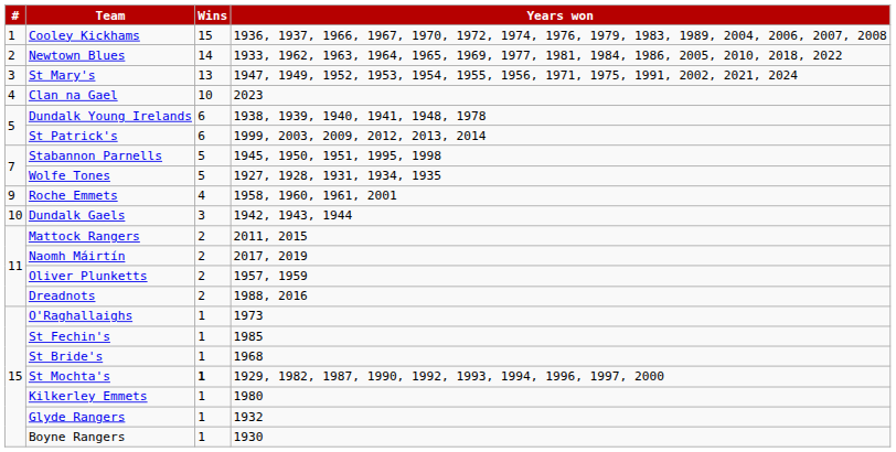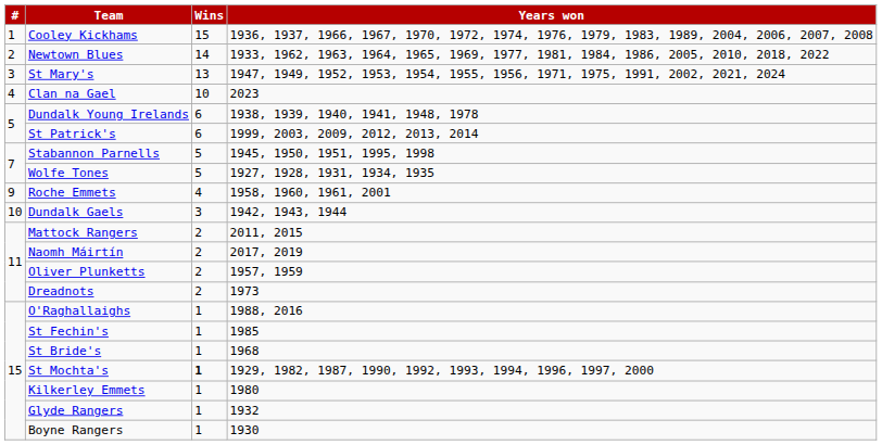Dreadnots | Years won: 1988, 2016 -> 1973
O'Raghallaighs | Years won: 1973 -> 1988, 2016
